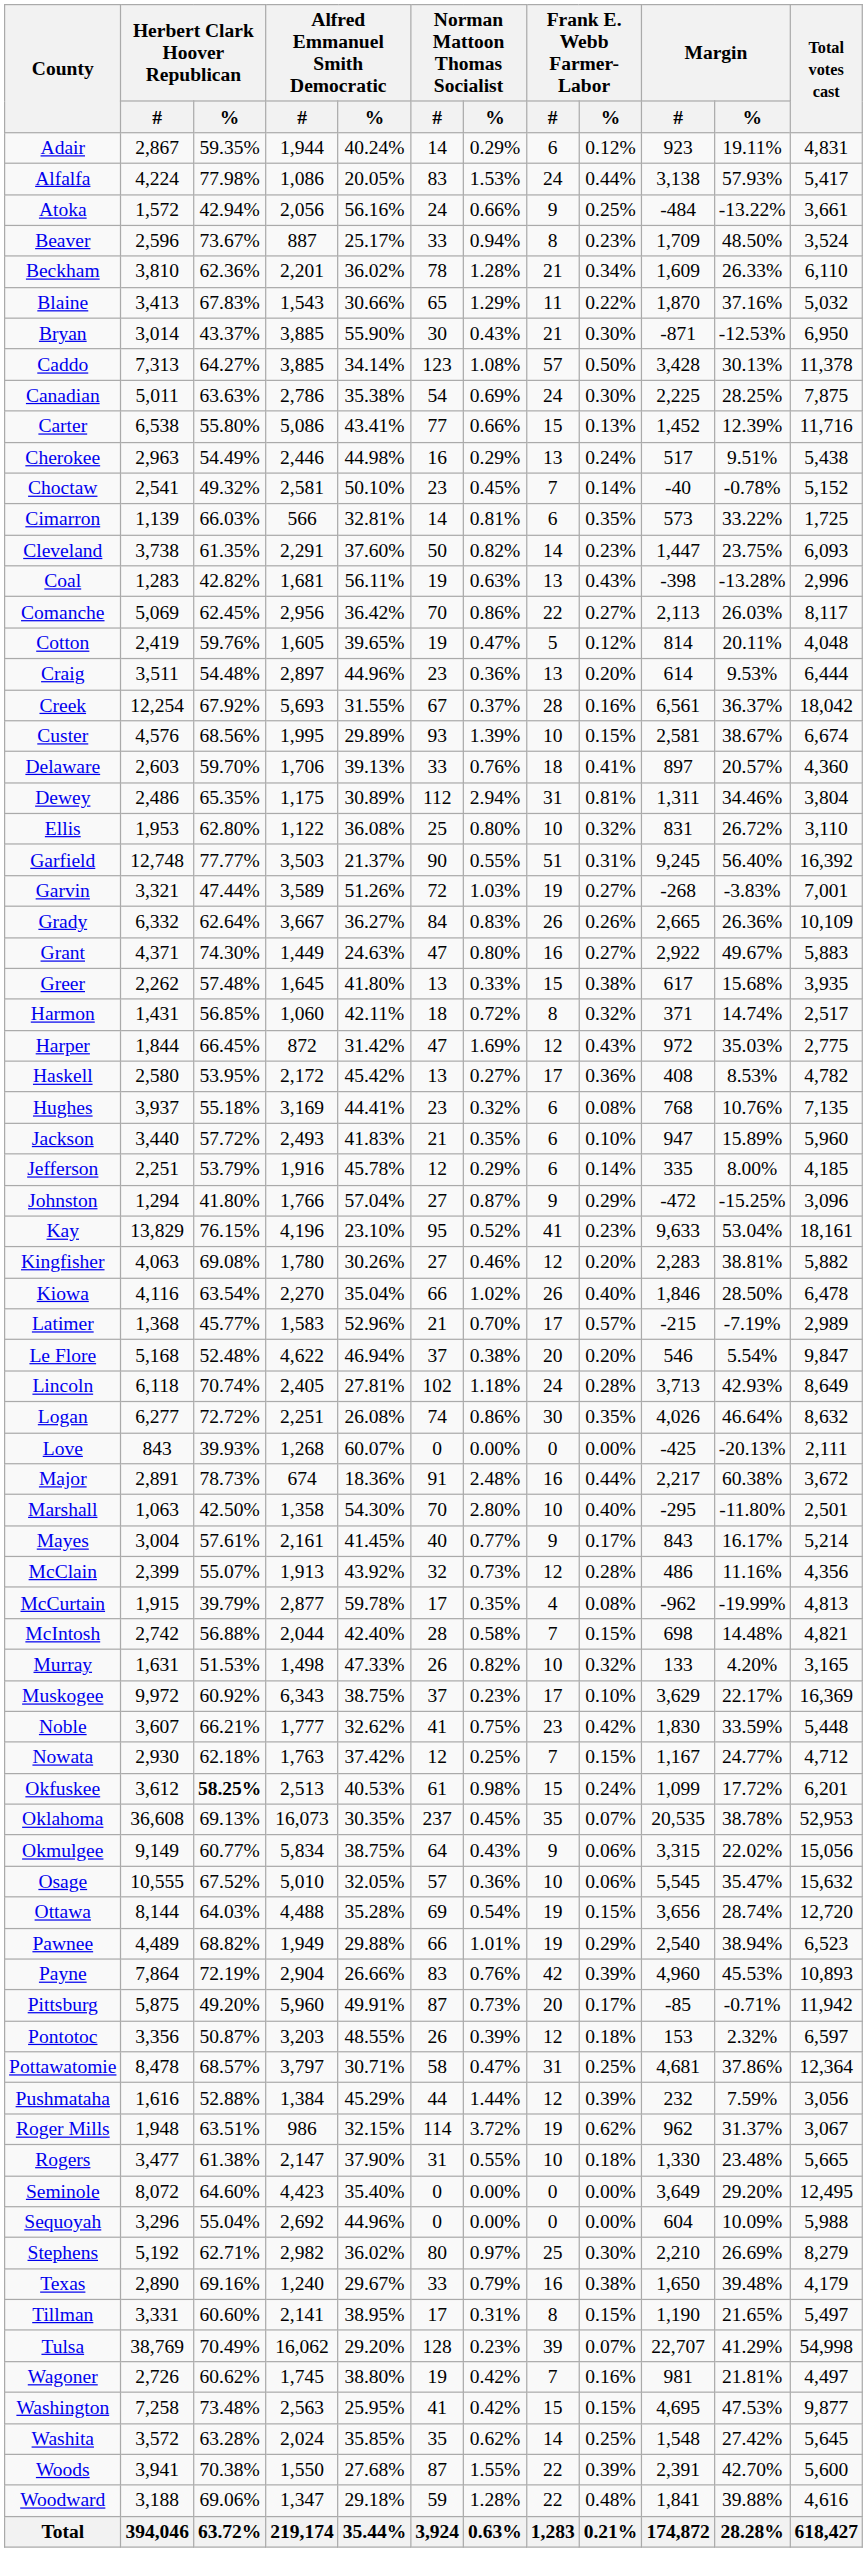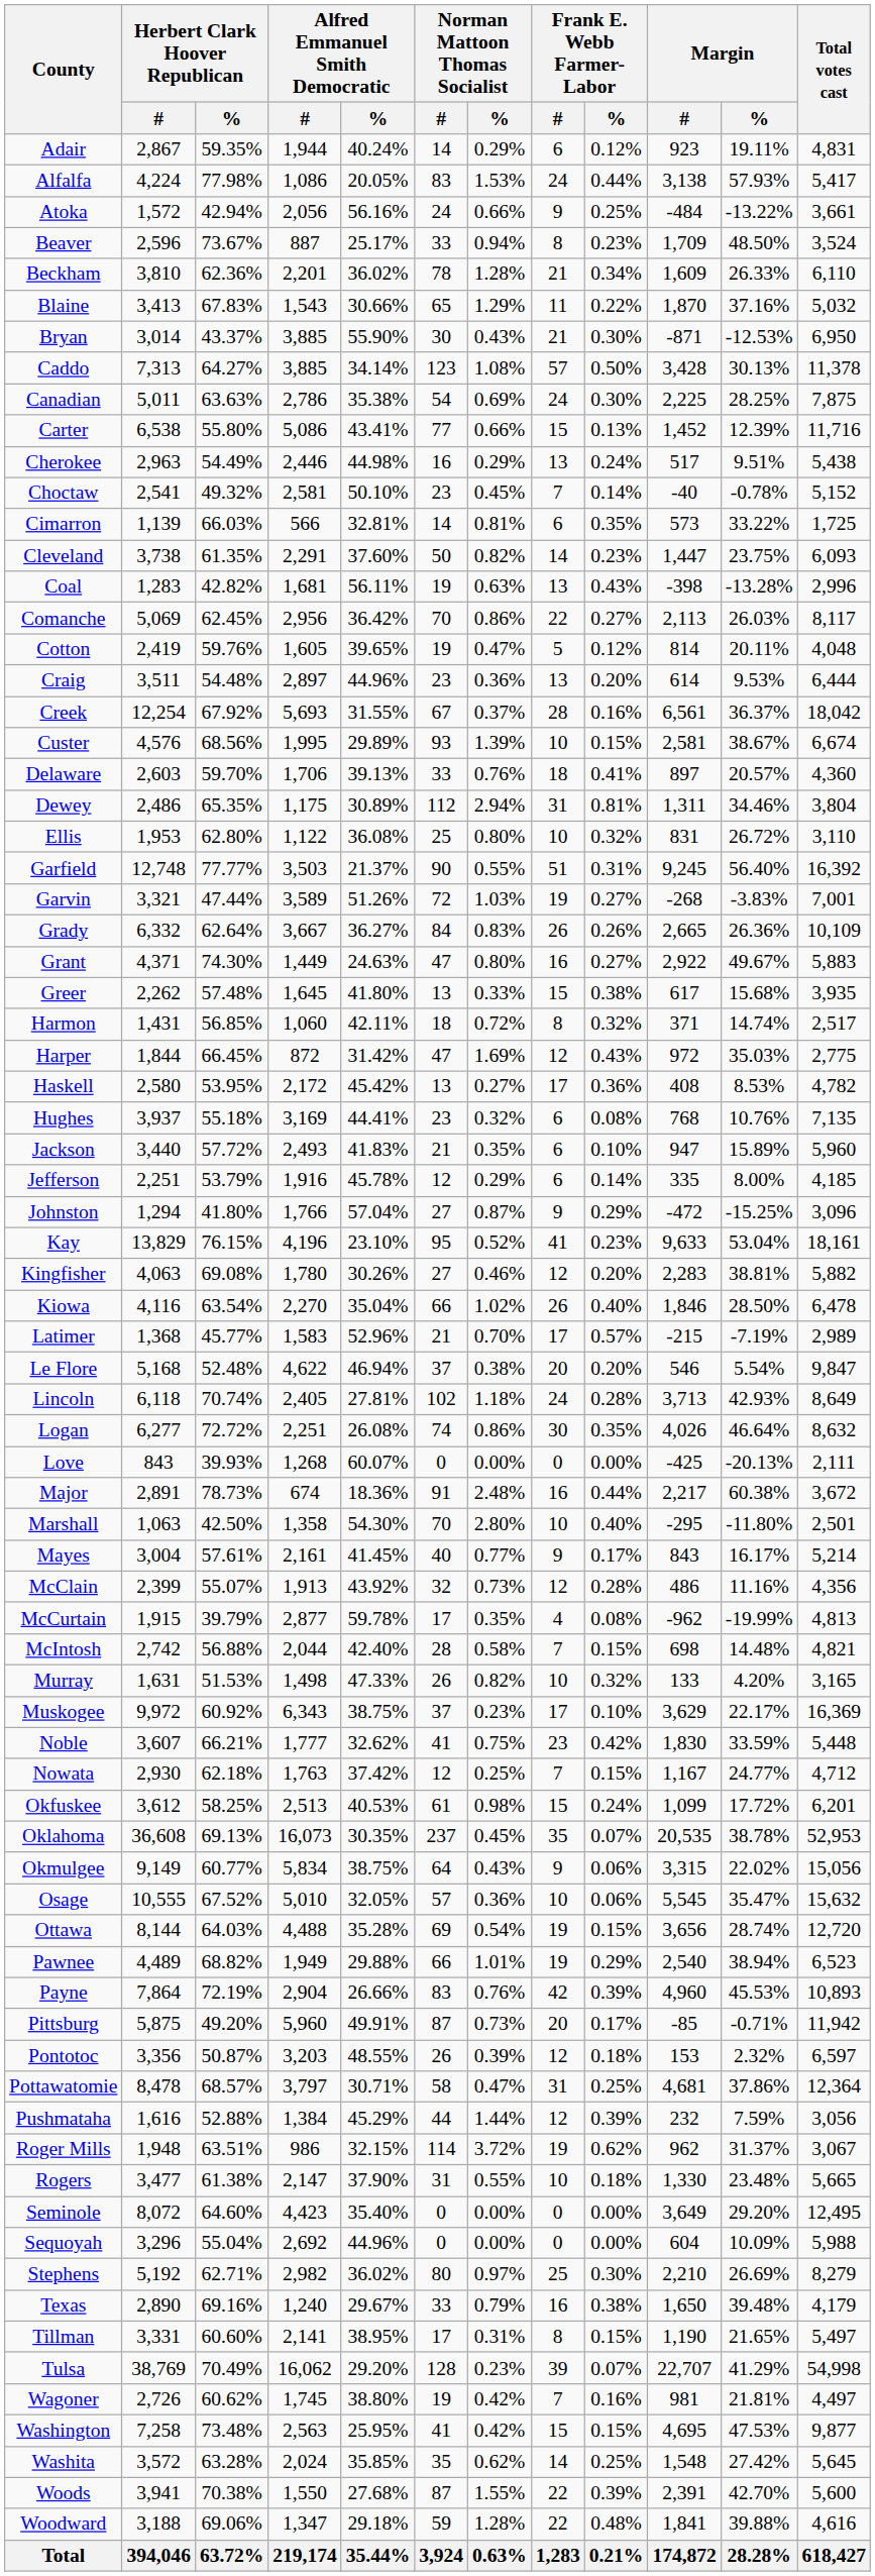Okfuskee | Herbert Clark Hoover Republican / %: bold -> normal
